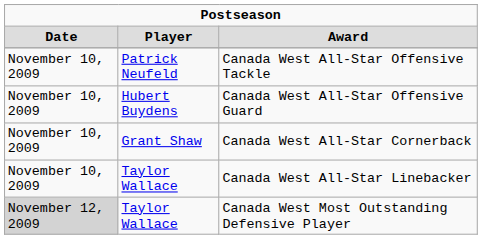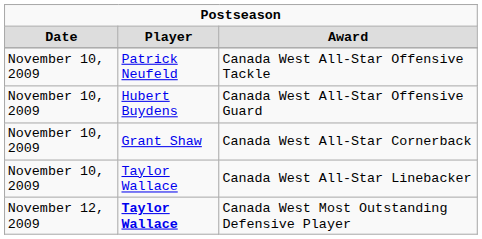Canada West Most Outstanding Defensive Player | column 1: lightgrey background -> no background
Canada West Most Outstanding Defensive Player | column 2: normal -> bold
